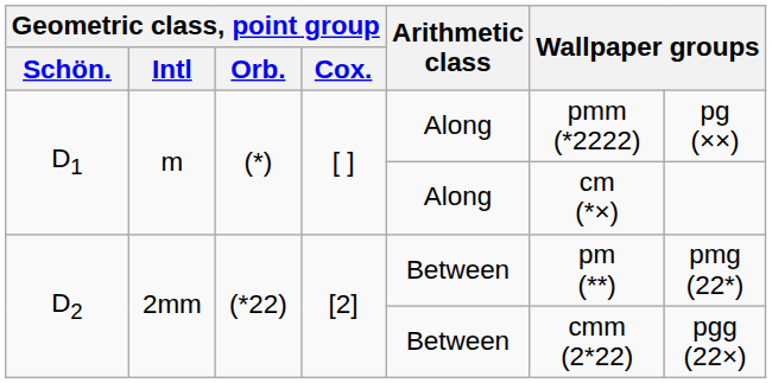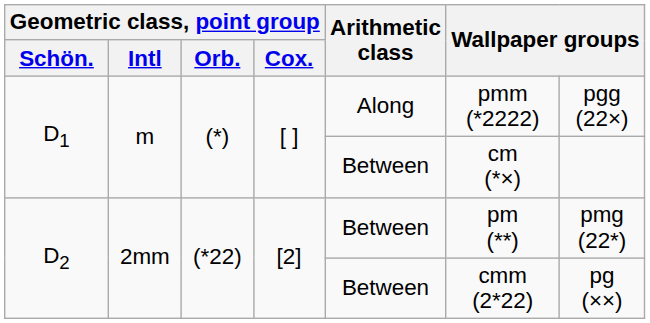row 3 | column 7: pg (××) -> pgg (22×)
row 4 | Arithmetic class: Along -> Between
row 6 | column 7: pgg (22×) -> pg (××)
